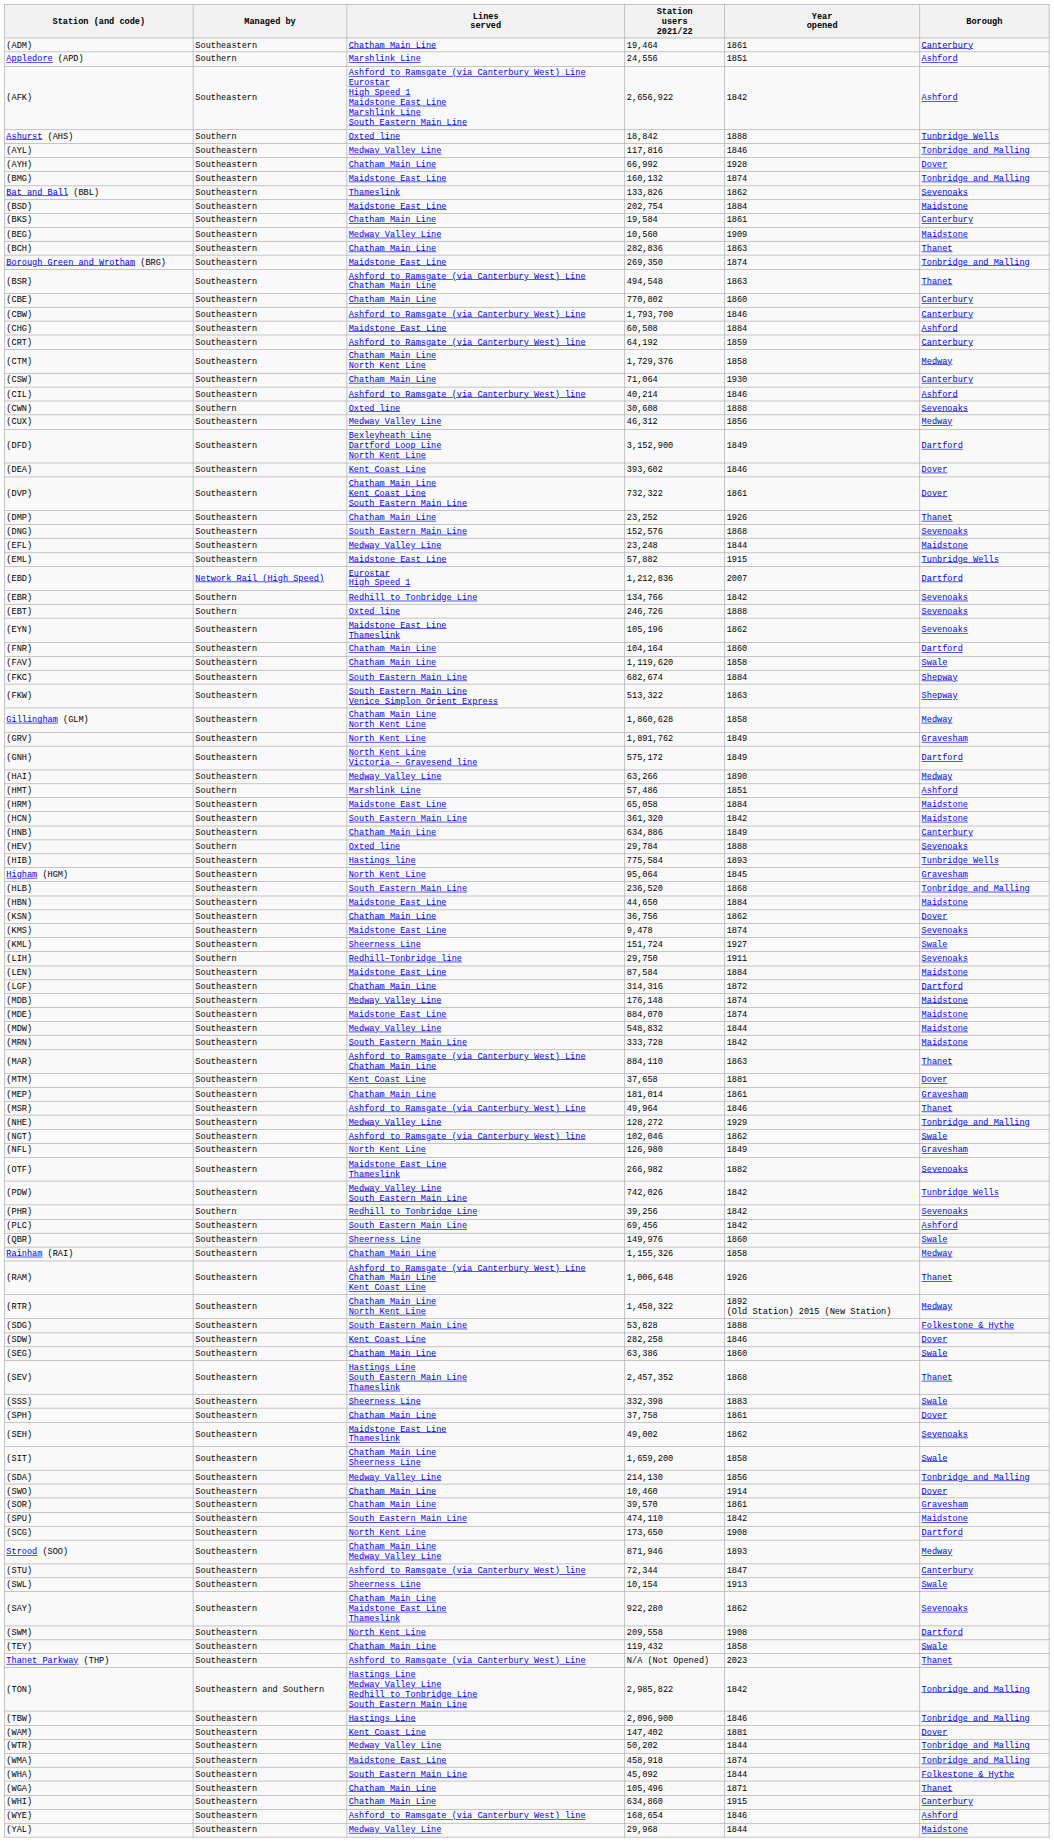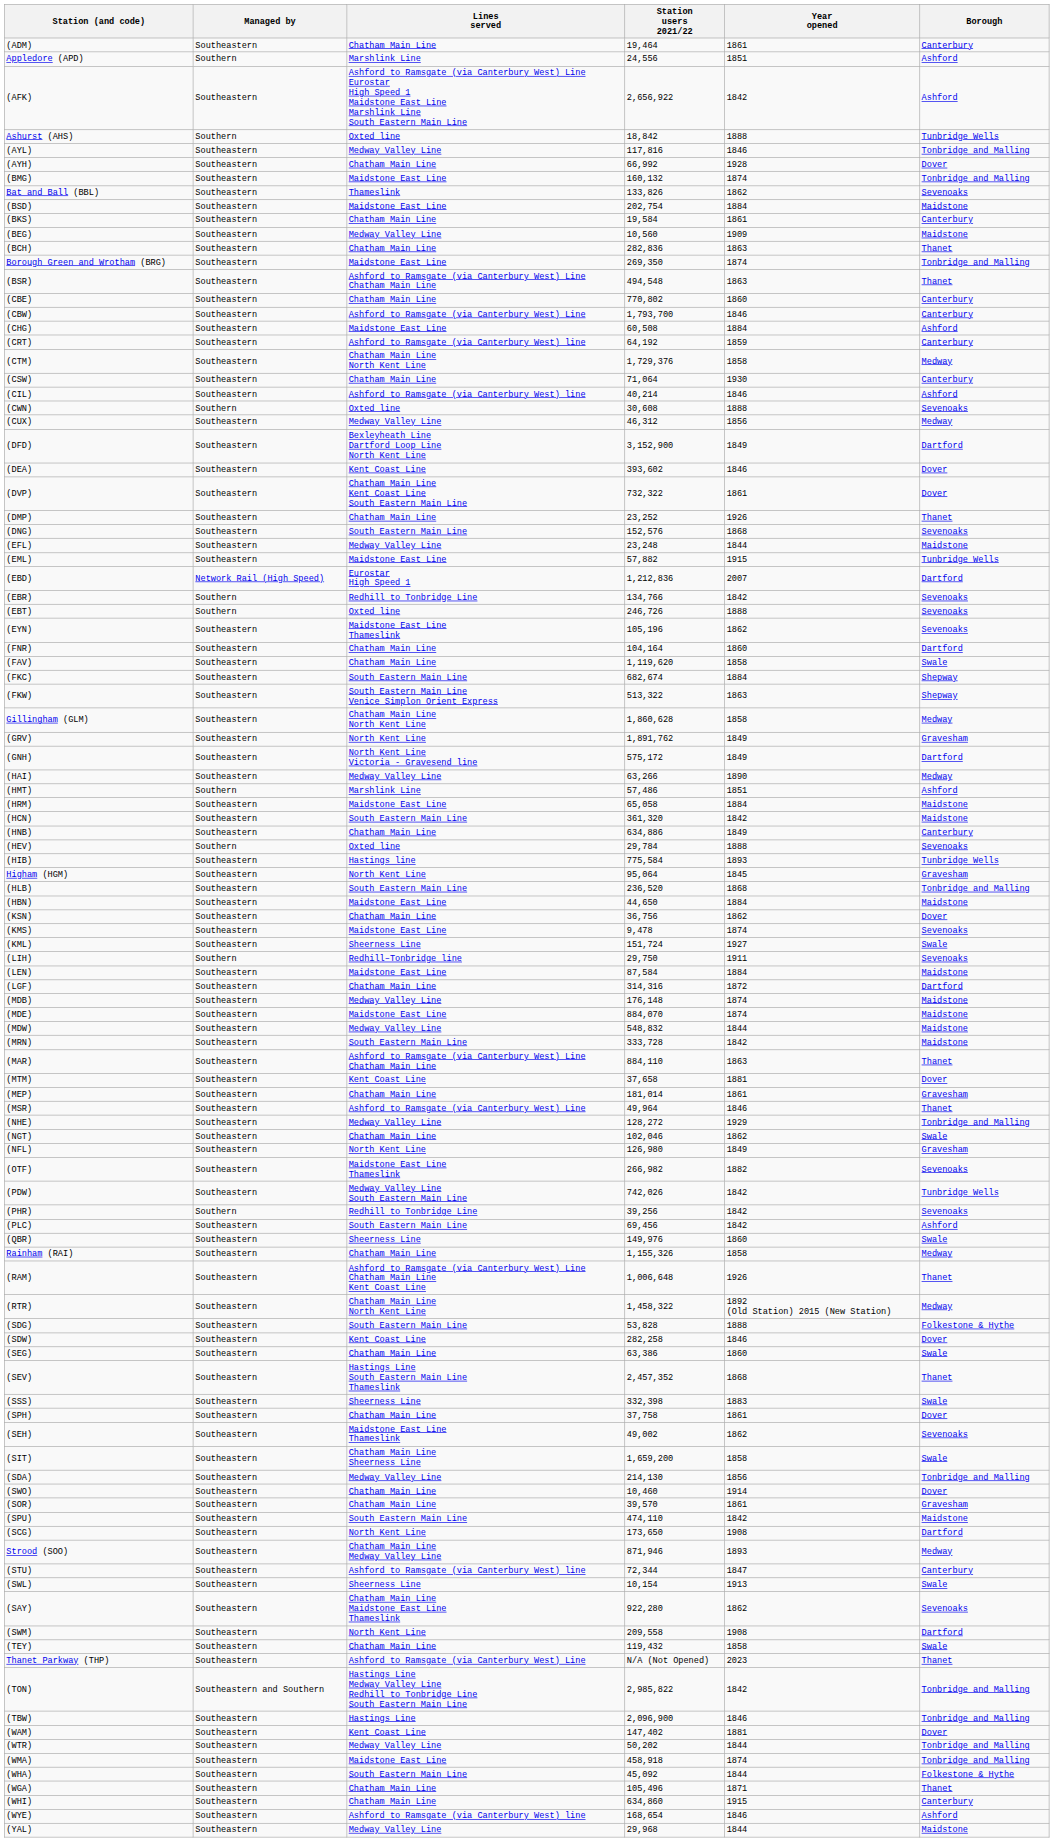(NGT) | Lines served: Ashford to Ramsgate (via Canterbury West) line -> Chatham Main Line
